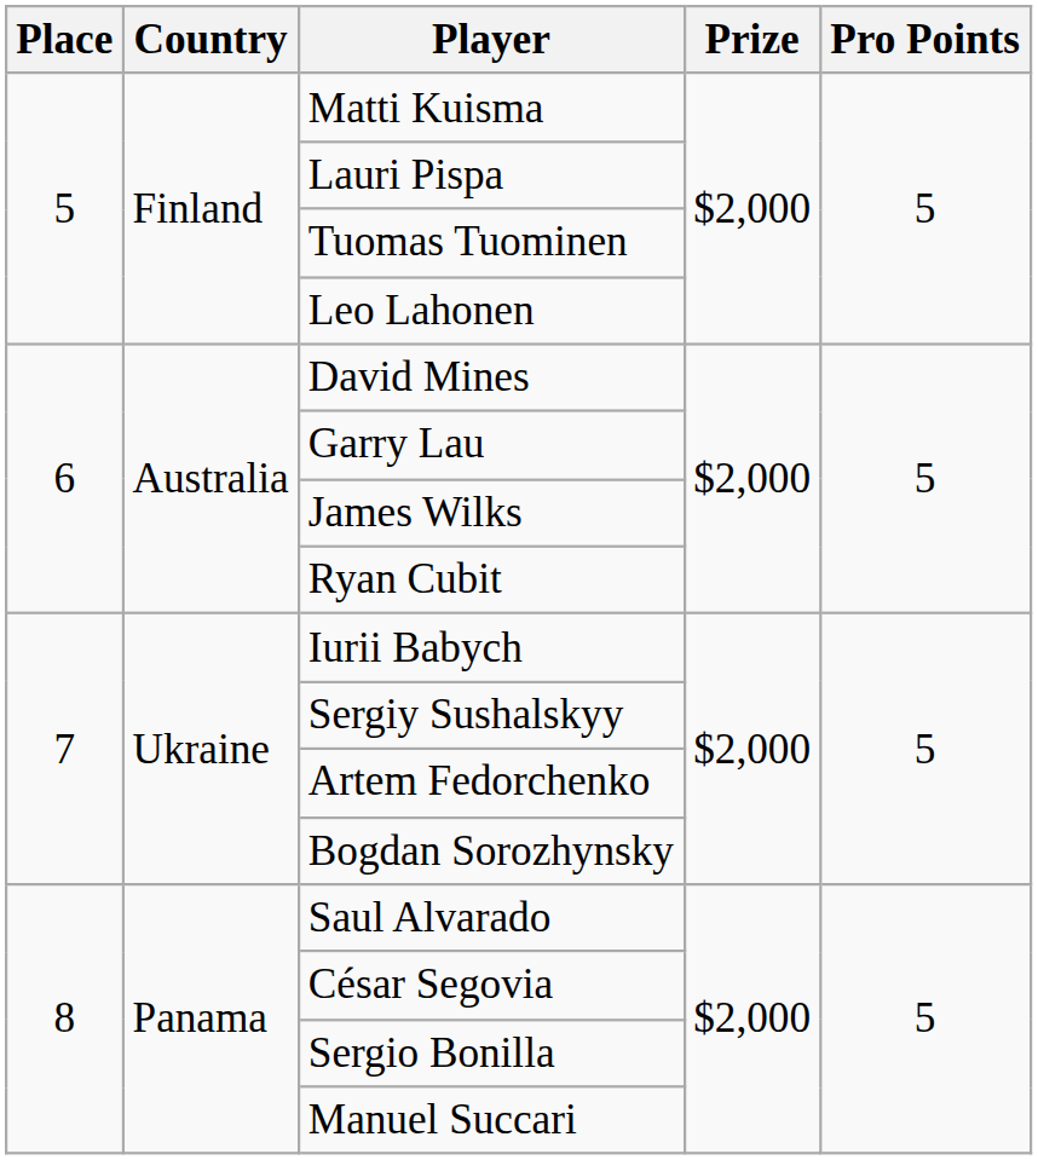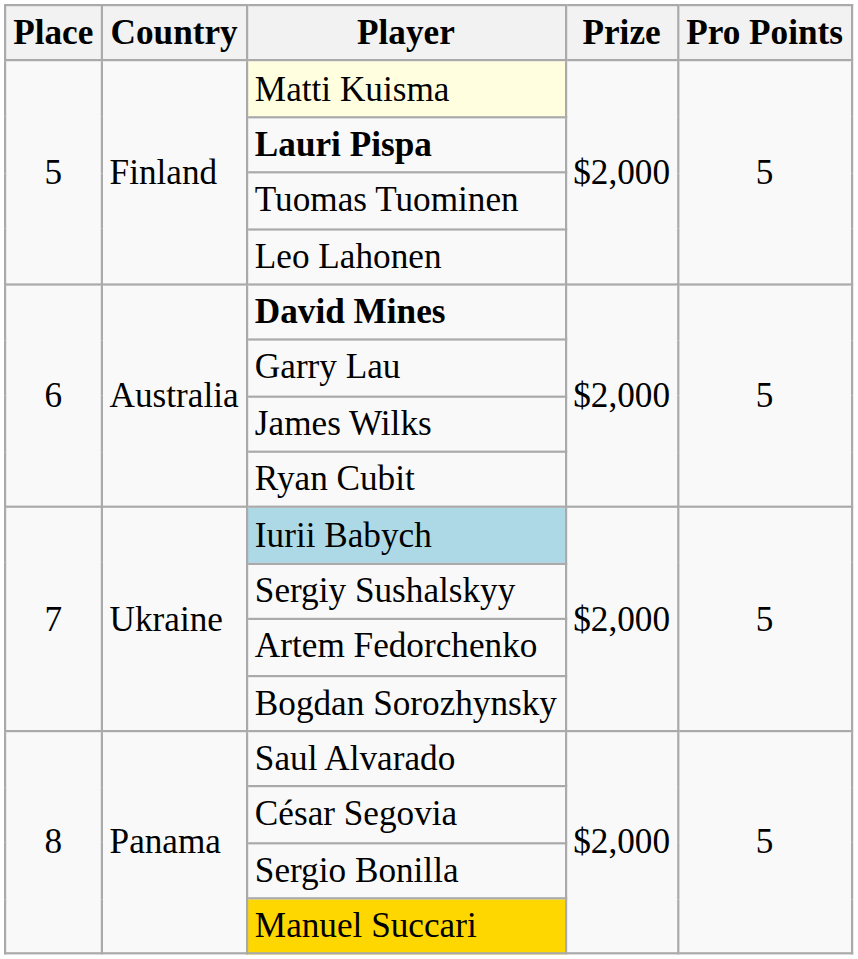Matti Kuisma | Player: no background -> lightyellow background
Lauri Pispa | Player: normal -> bold
David Mines | Player: normal -> bold
Iurii Babych | Player: no background -> lightblue background
Manuel Succari | Player: no background -> gold background
